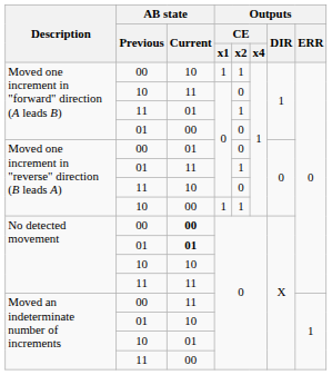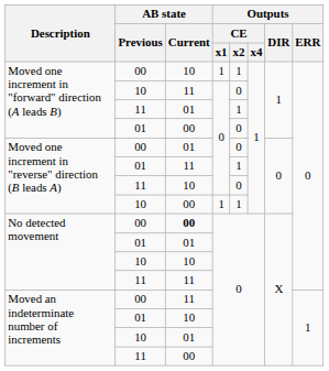No detected movement / 01 | AB state / Current: bold -> normal
